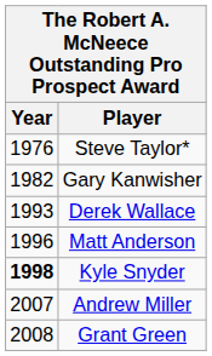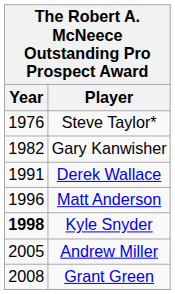Derek Wallace | Year: 1993 -> 1991
Andrew Miller | Year: 2007 -> 2005
